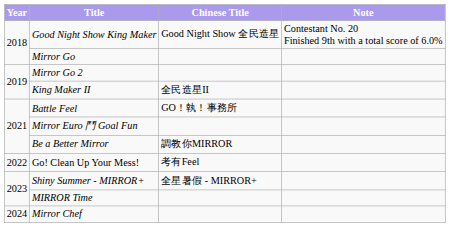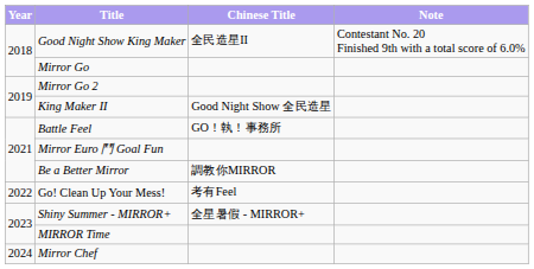Good Night Show King Maker | Chinese Title: Good Night Show 全民造星 -> 全民造星II
King Maker II | Chinese Title: 全民造星II -> Good Night Show 全民造星
